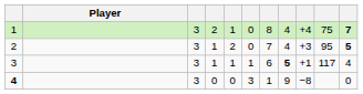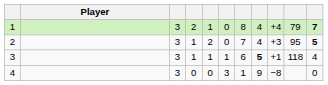row 2 | column 10: 75 -> 79
row 4 | column 10: 117 -> 118
row 5 | column 1: bold -> normal
